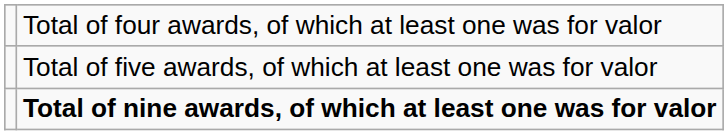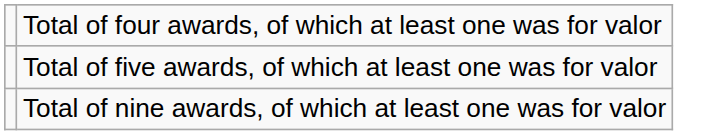row 3 | column 2: bold -> normal
